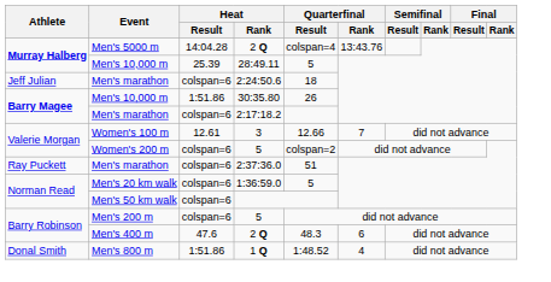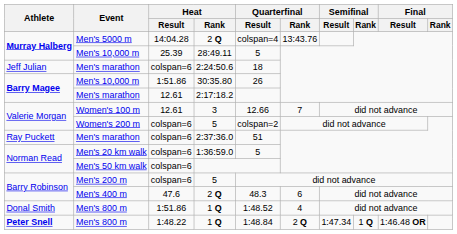2:17:18.2 | Heat / Result: colspan=6 -> 12.61
+ row: Peter Snell | Men's 800 m | 1:48.22 | 1 Q | 1:48.84 | 2 Q | 1:47.34 | 1 Q | 1:46.48 OR
